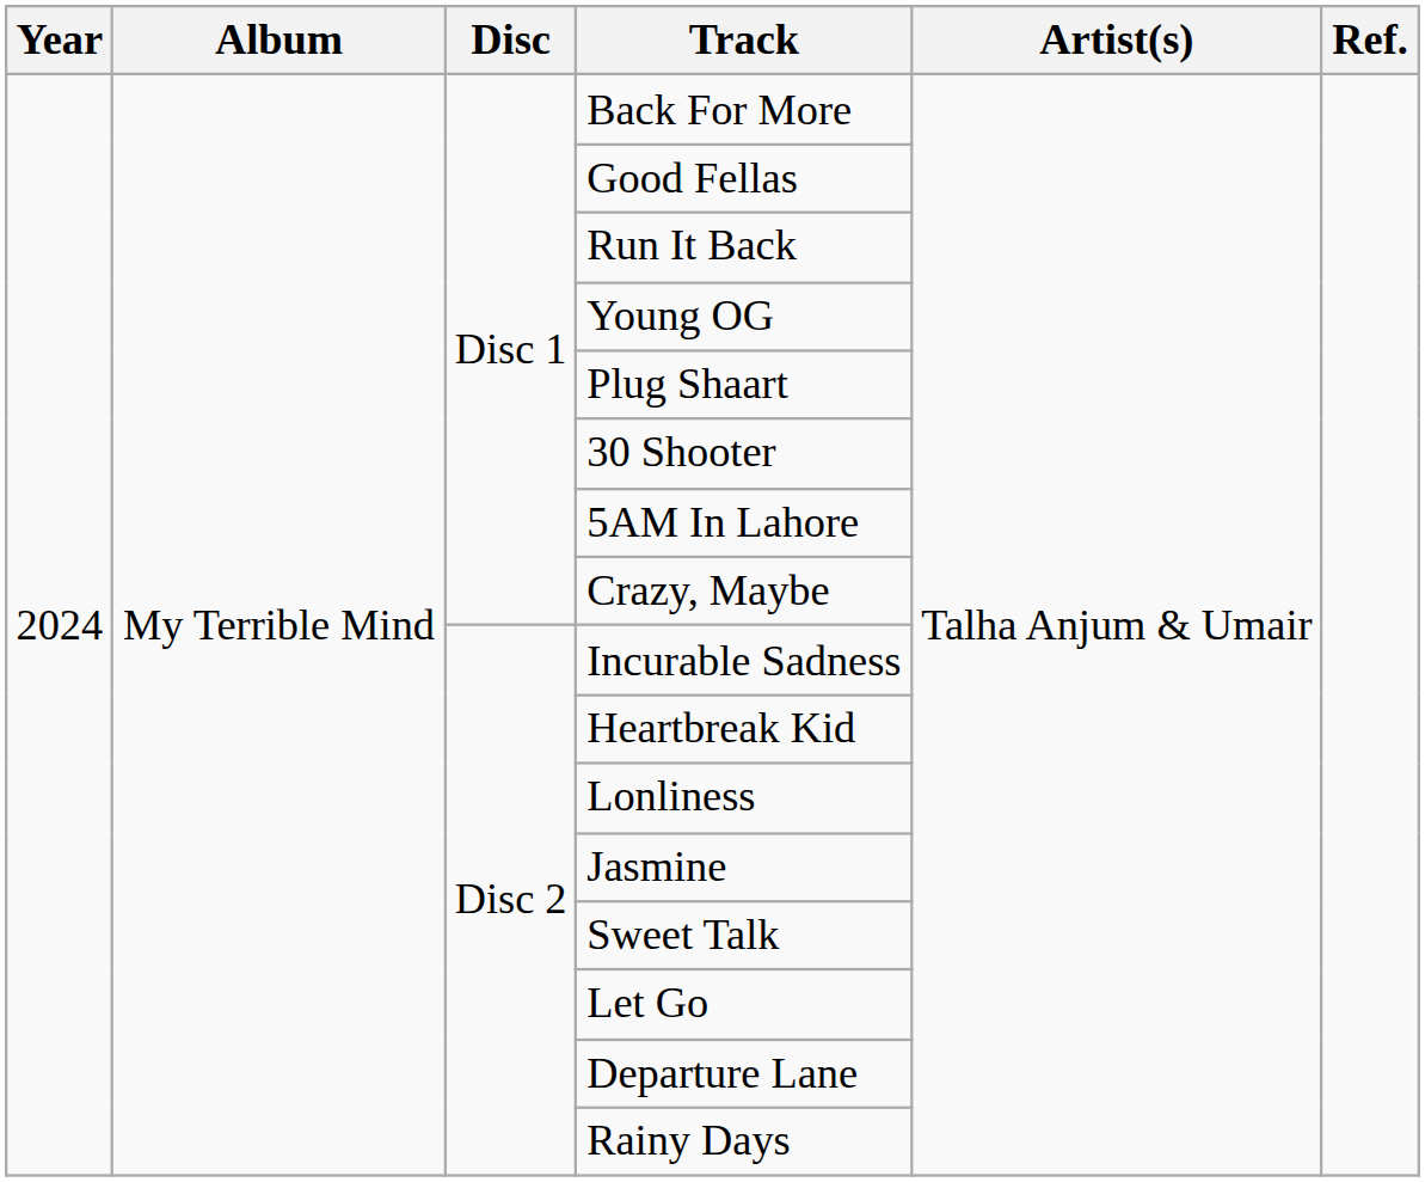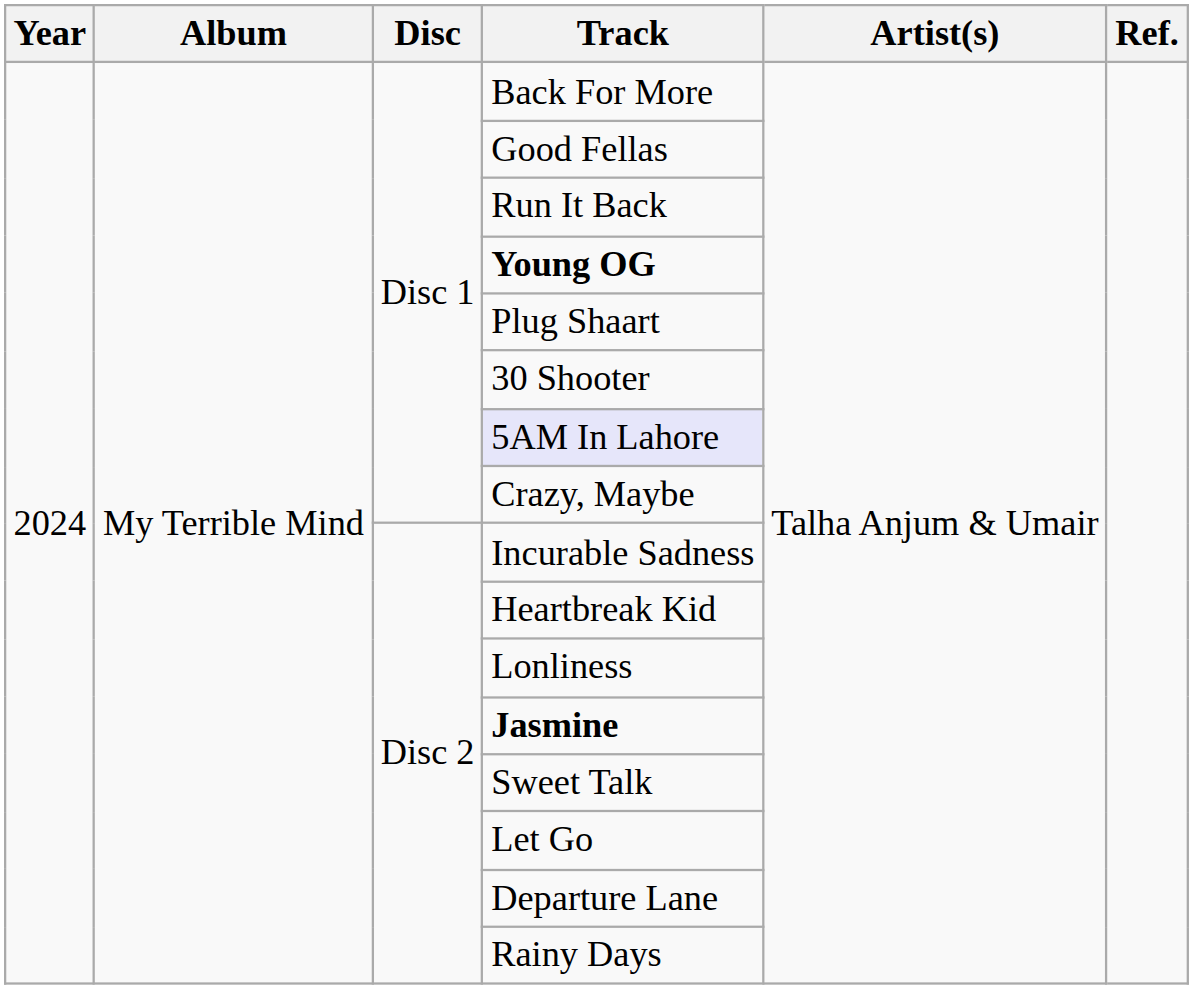Young OG | Track: normal -> bold
5AM In Lahore | Track: no background -> lavender background
Jasmine | Track: normal -> bold
